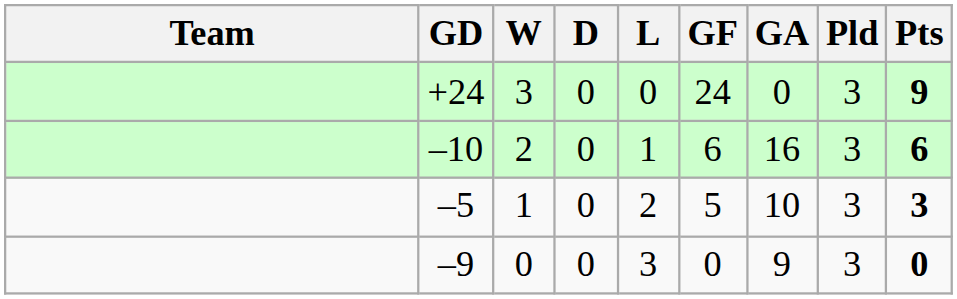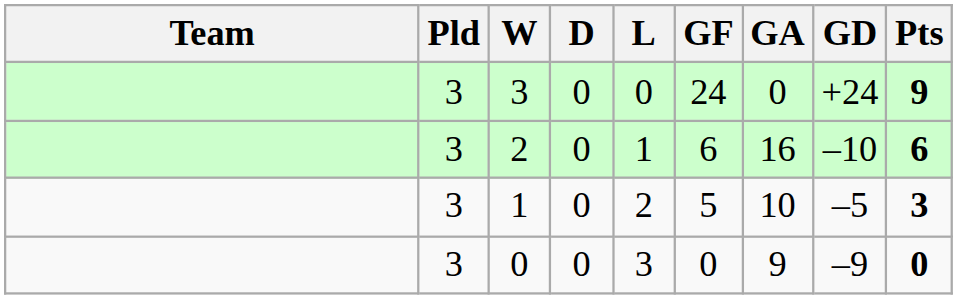columns swapped: Pld <-> GD
